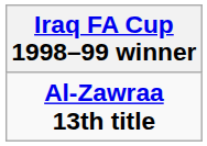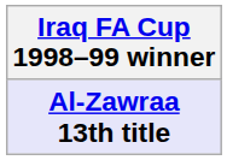row 2 | column 1: no background -> lavender background
